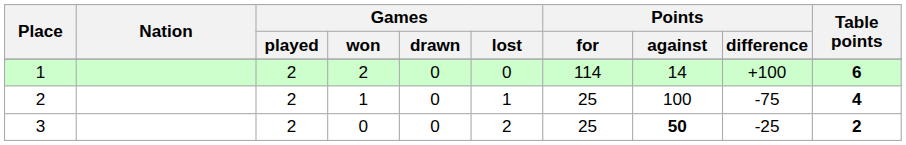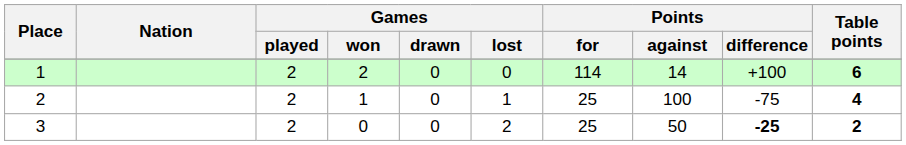3 | Points / against: bold -> normal
3 | Points / difference: normal -> bold
